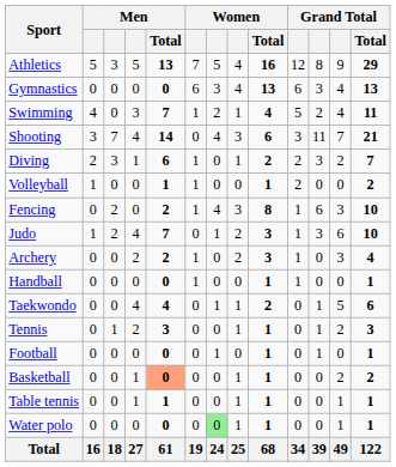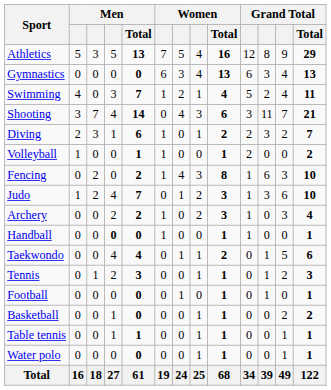Handball | column 4: normal -> bold
Basketball | Men / Total: lightsalmon background -> no background
Water polo | column 7: lightgreen background -> no background
